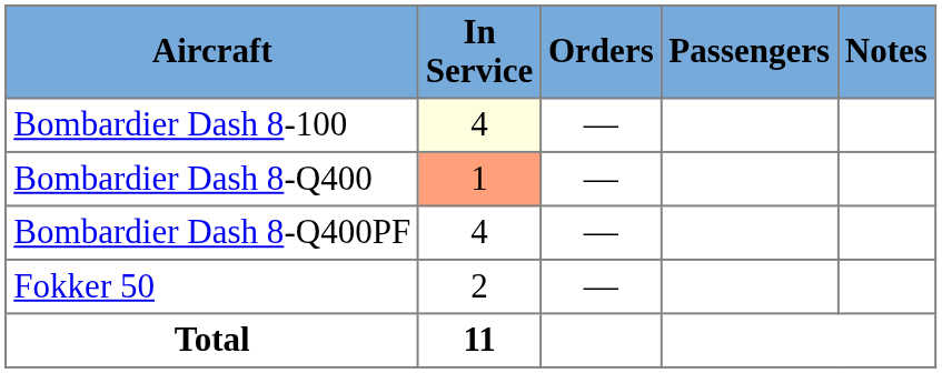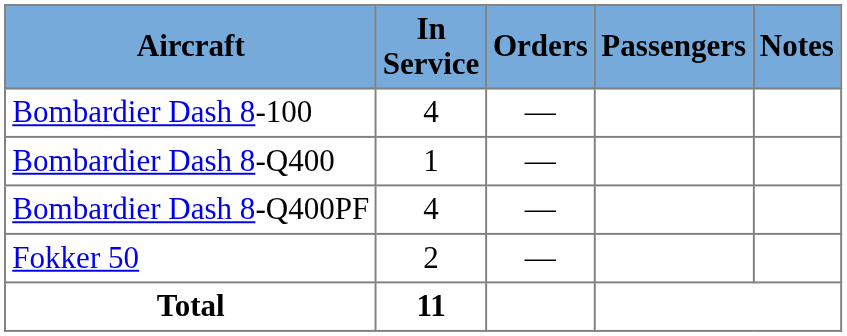Bombardier Dash 8-100 | In Service: lightyellow background -> no background
Bombardier Dash 8-Q400 | In Service: lightsalmon background -> no background
